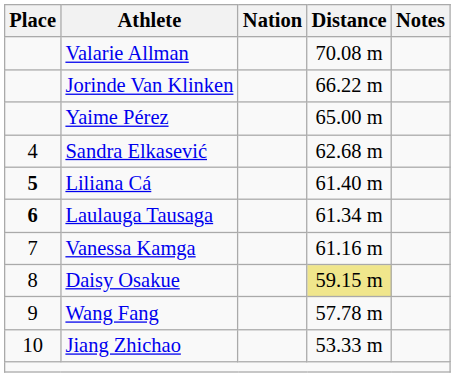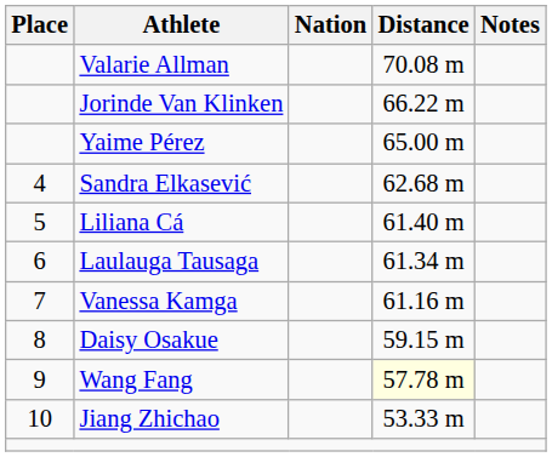Liliana Cá | Place: bold -> normal
Laulauga Tausaga | Place: bold -> normal
Daisy Osakue | Distance: khaki background -> no background
Wang Fang | Distance: no background -> lightyellow background
